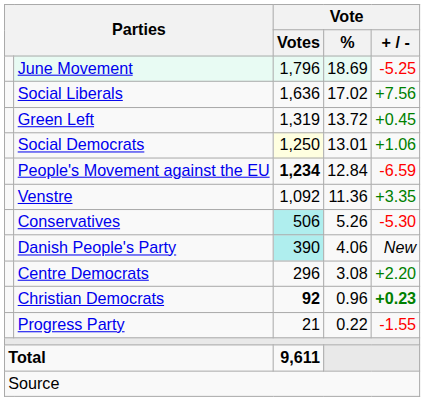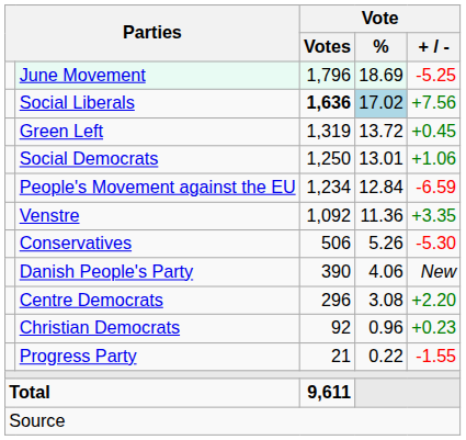Social Liberals | Vote / Votes: normal -> bold
Social Liberals | Vote / %: no background -> lightblue background
Social Democrats | Vote / Votes: lightyellow background -> no background
People's Movement against the EU | Vote / Votes: bold -> normal
Conservatives | Vote / Votes: paleturquoise background -> no background
Danish People's Party | Vote / Votes: paleturquoise background -> no background
Christian Democrats | Vote / Votes: bold -> normal
Christian Democrats | Vote / + / -: bold -> normal
